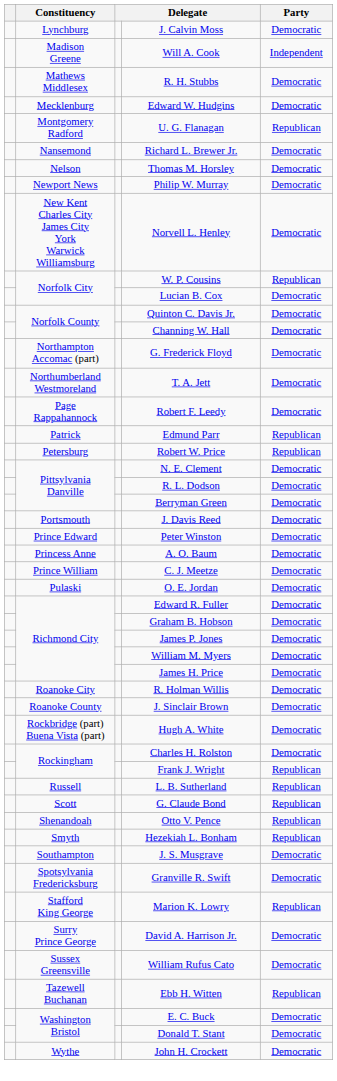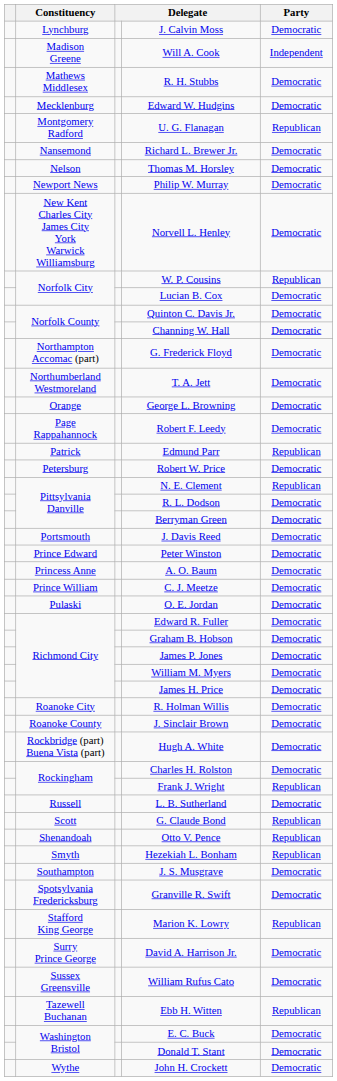+ row: Orange | George L. Browning | Democratic
Robert W. Price | Party: Republican -> Democratic
N. E. Clement | Party: Democratic -> Republican
L. B. Sutherland | Party: Republican -> Democratic
